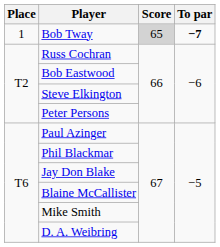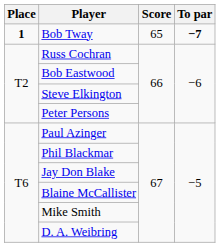Bob Tway | Place: normal -> bold
Bob Tway | Score: lightgrey background -> no background
